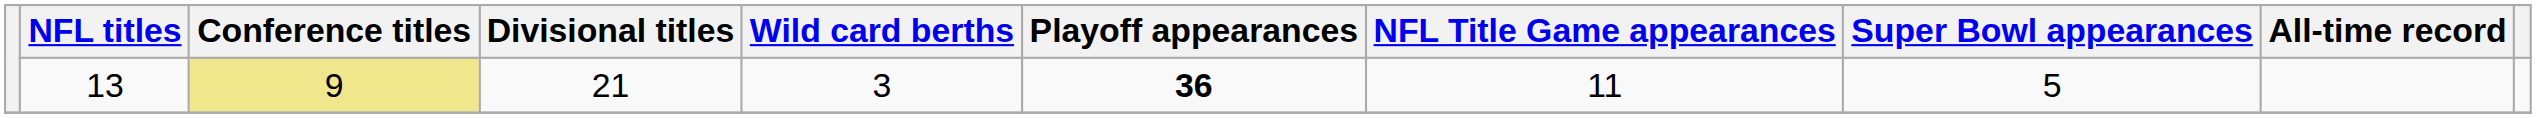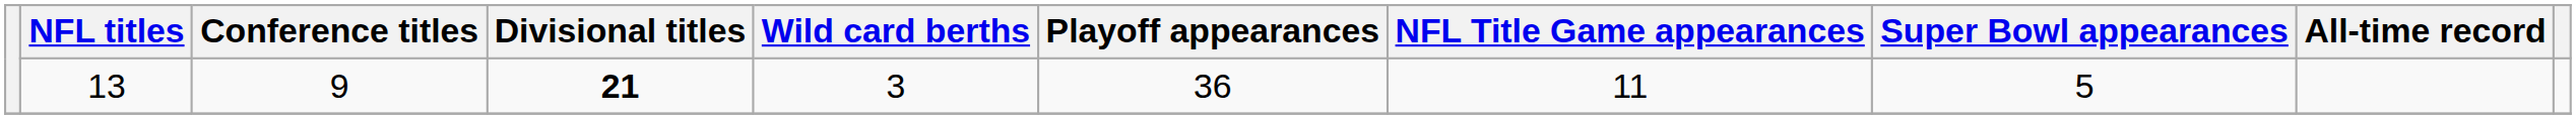row 2 | Conference titles: khaki background -> no background
row 2 | Divisional titles: normal -> bold
row 2 | Playoff appearances: bold -> normal
